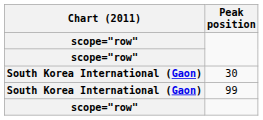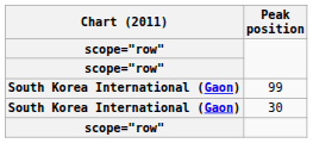rows swapped: 99 <-> 30
